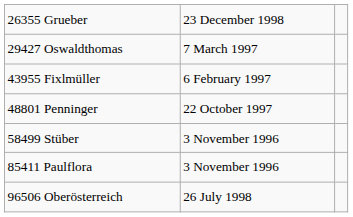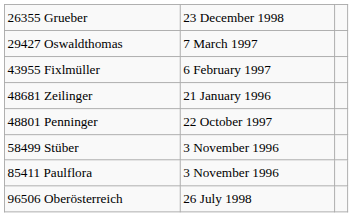+ row: 48681 Zeilinger | 21 January 1996
